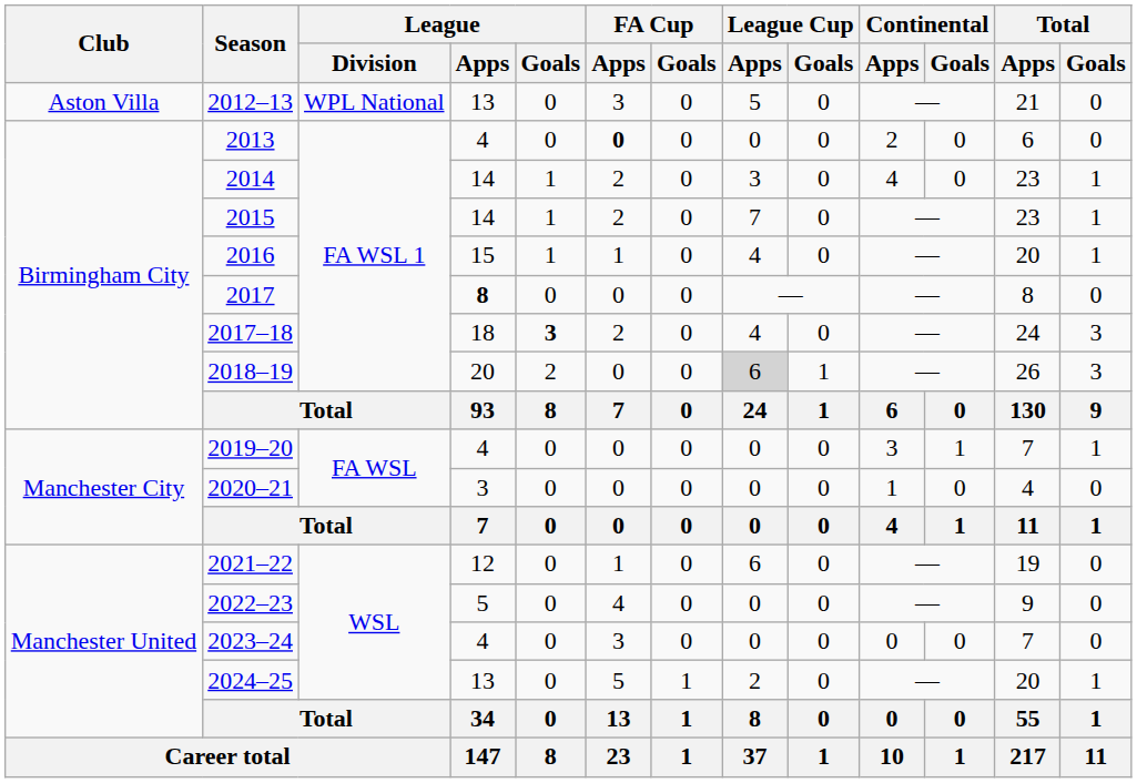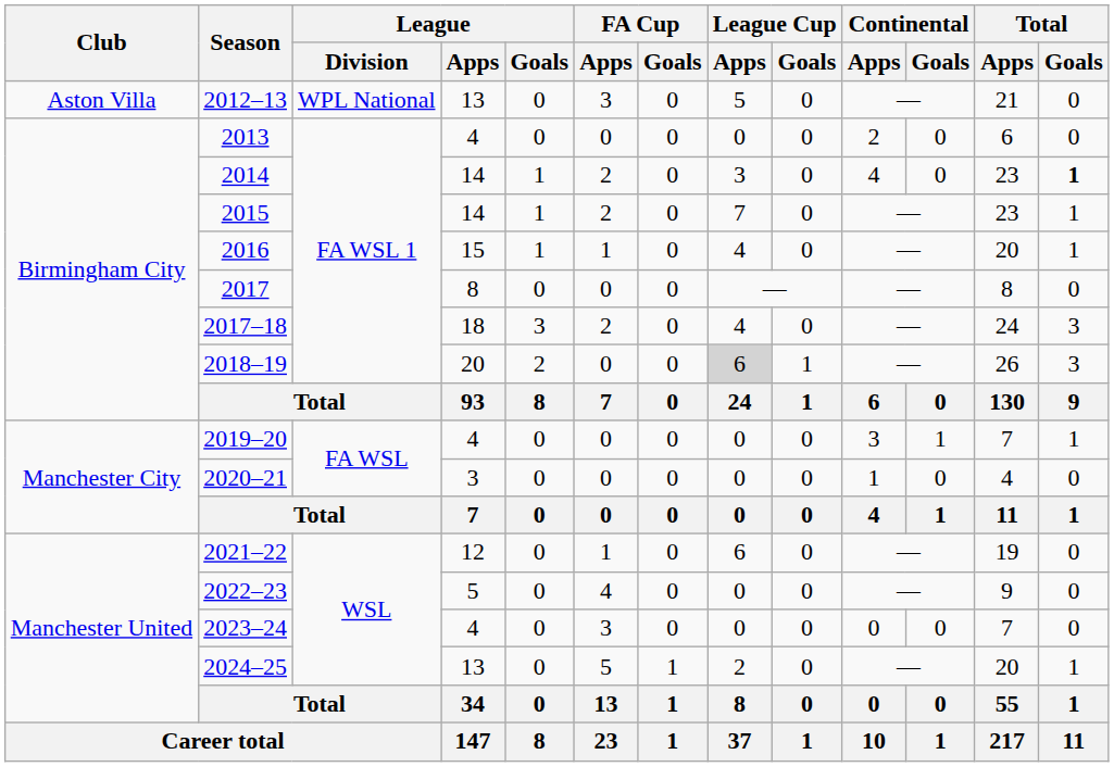2013 | FA Cup / Apps: bold -> normal
2014 | Total / Goals: normal -> bold
2017 | League / Apps: bold -> normal
2017–18 | League / Goals: bold -> normal
